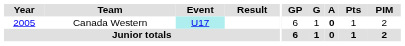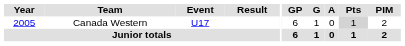Canada Western | Event: paleturquoise background -> no background
Canada Western | A: bold -> normal
Canada Western | Pts: no background -> lightgrey background
